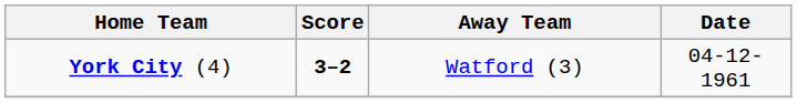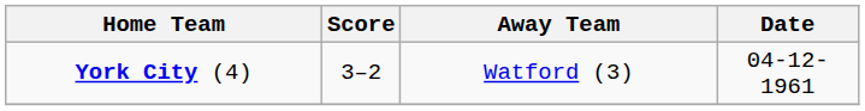York City (4) | Score: bold -> normal
